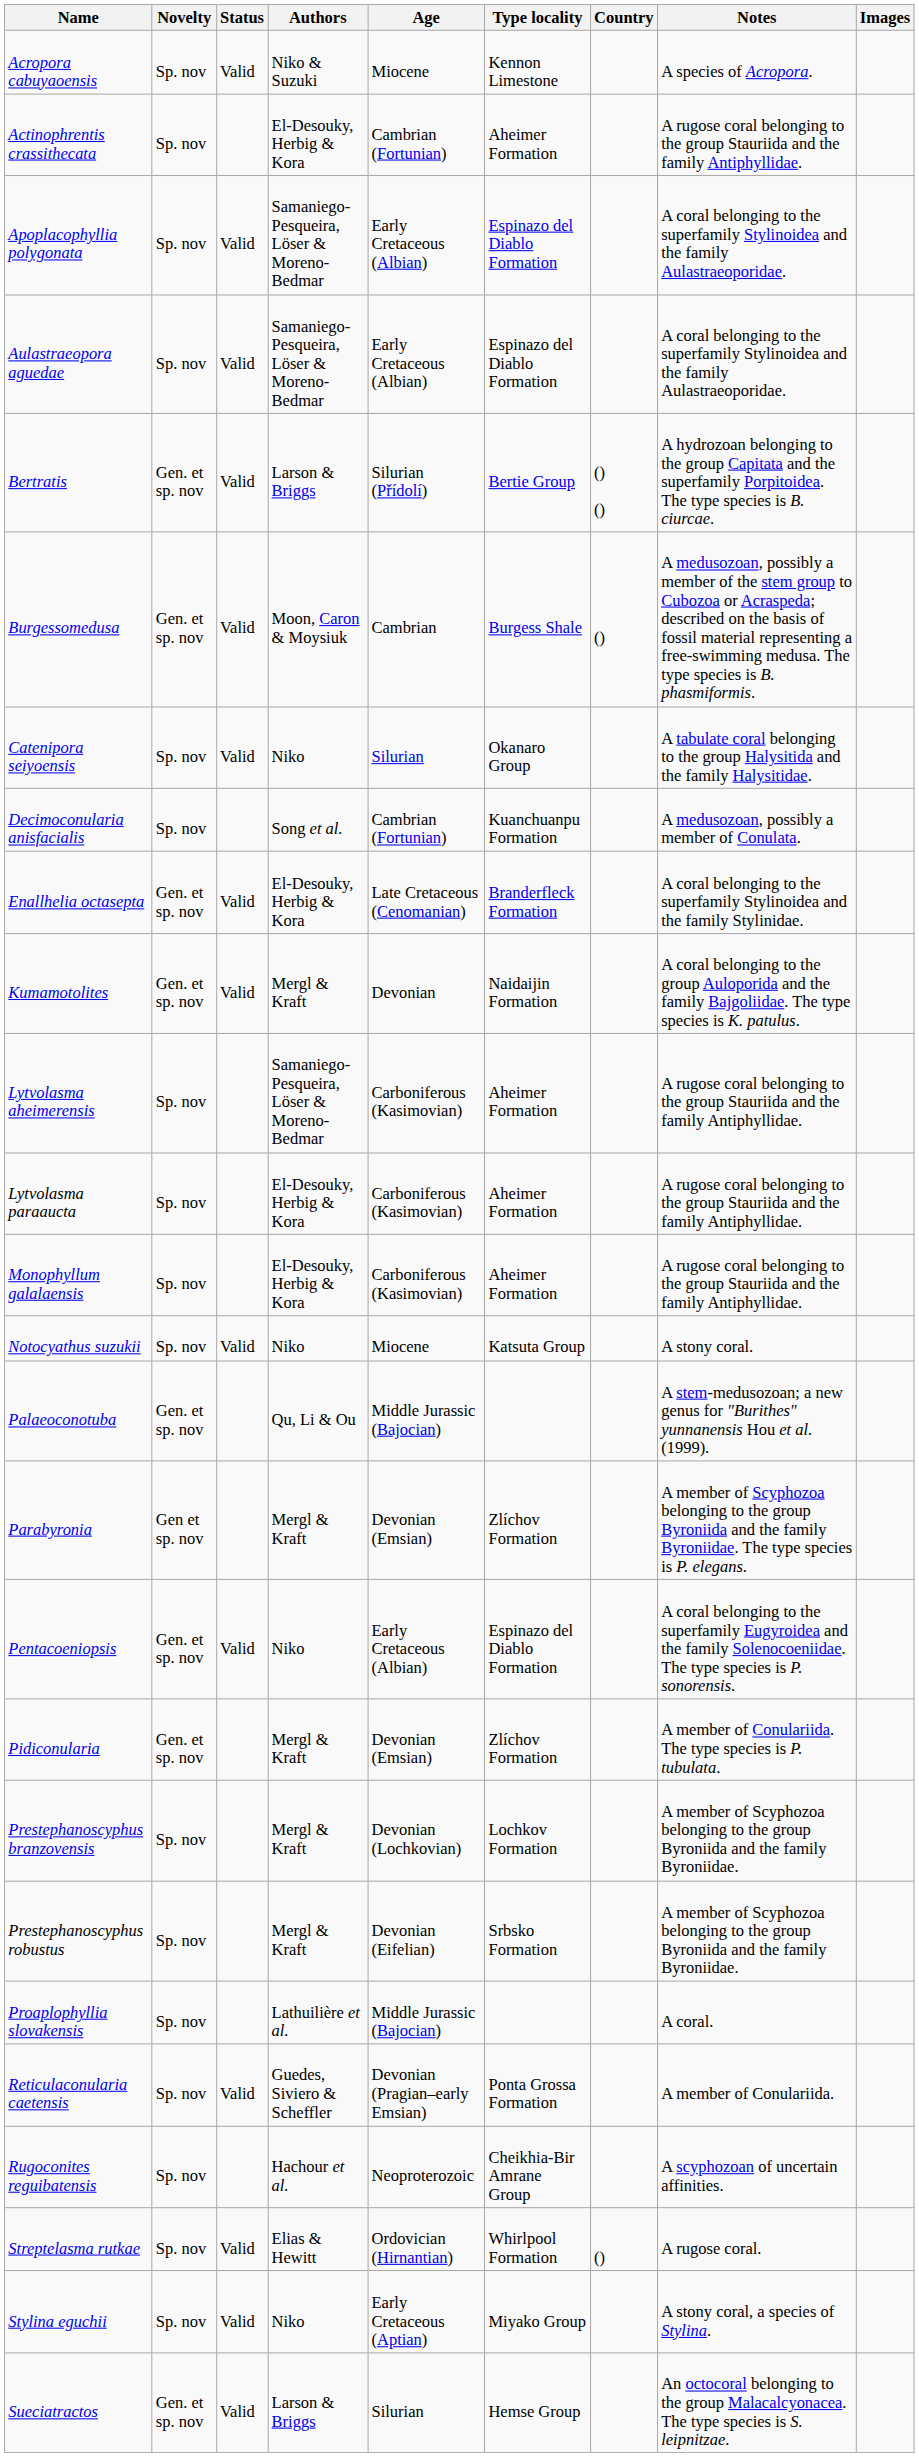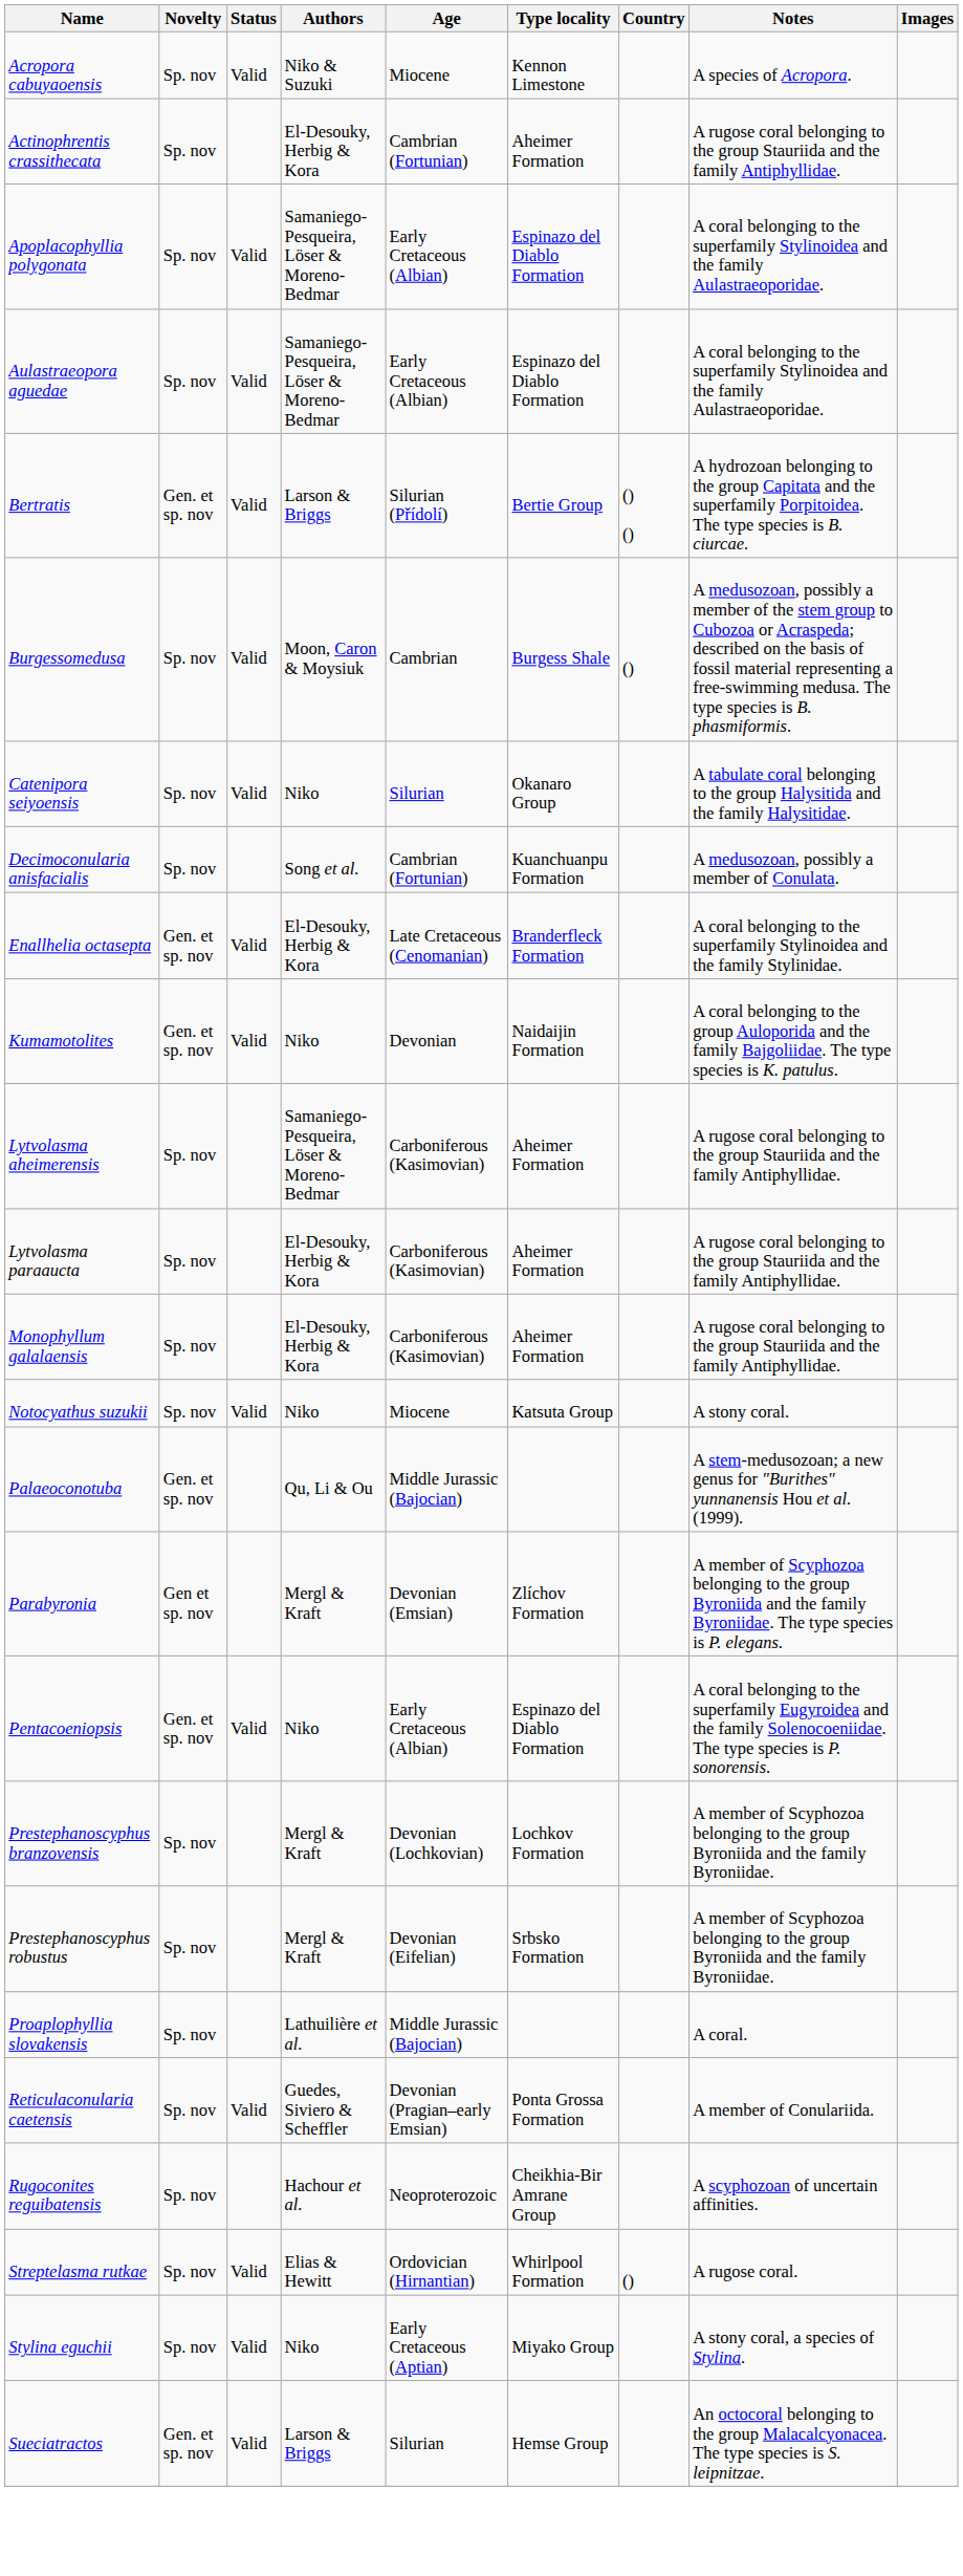Burgessomedusa | Novelty: Gen. et sp. nov -> Sp. nov
Kumamotolites | Authors: Mergl & Kraft -> Niko
- row: Pidiconularia | Gen. et sp. nov | Mergl & Kraft | Devonian (Emsian) | Zlíchov Formation | A member of Conulariida. The type species is P. tubulata.
